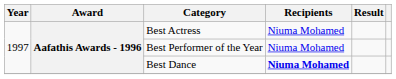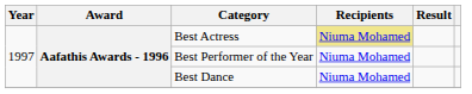Best Actress | Recipients: no background -> khaki background
Best Dance | Recipients: bold -> normal
